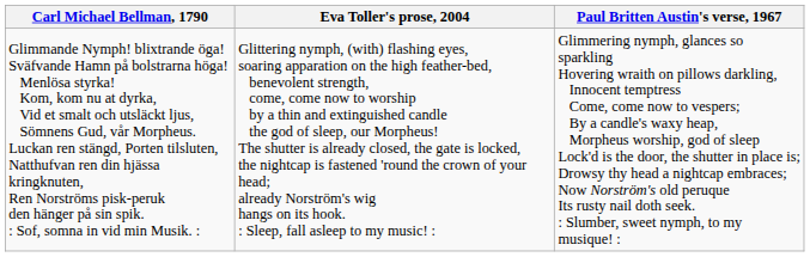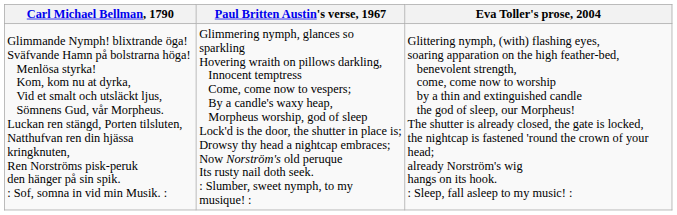columns swapped: Eva Toller's prose, 2004 <-> Paul Britten Austin's verse, 1967
